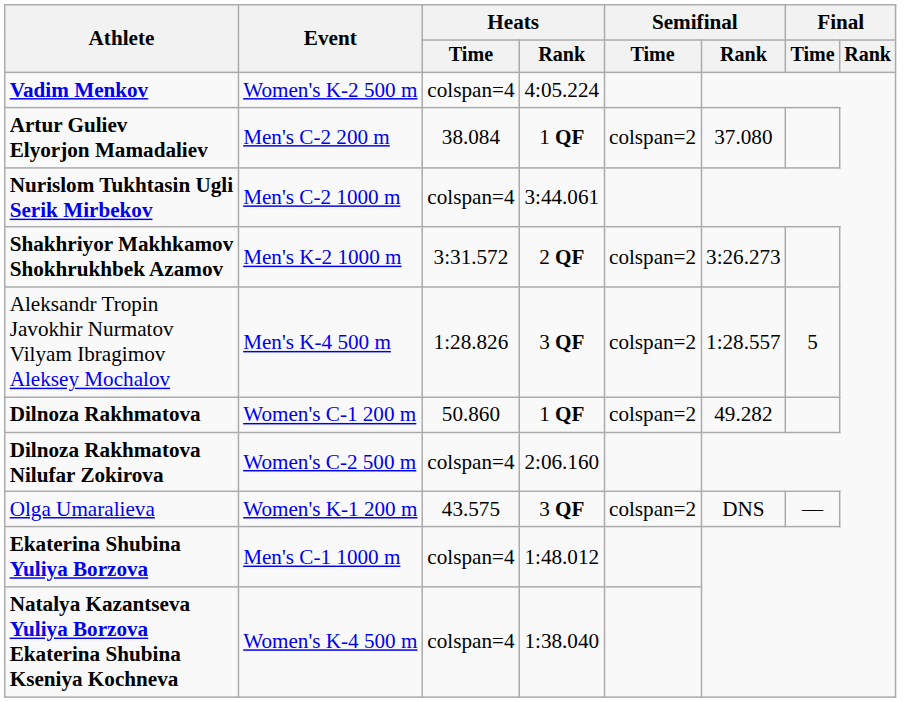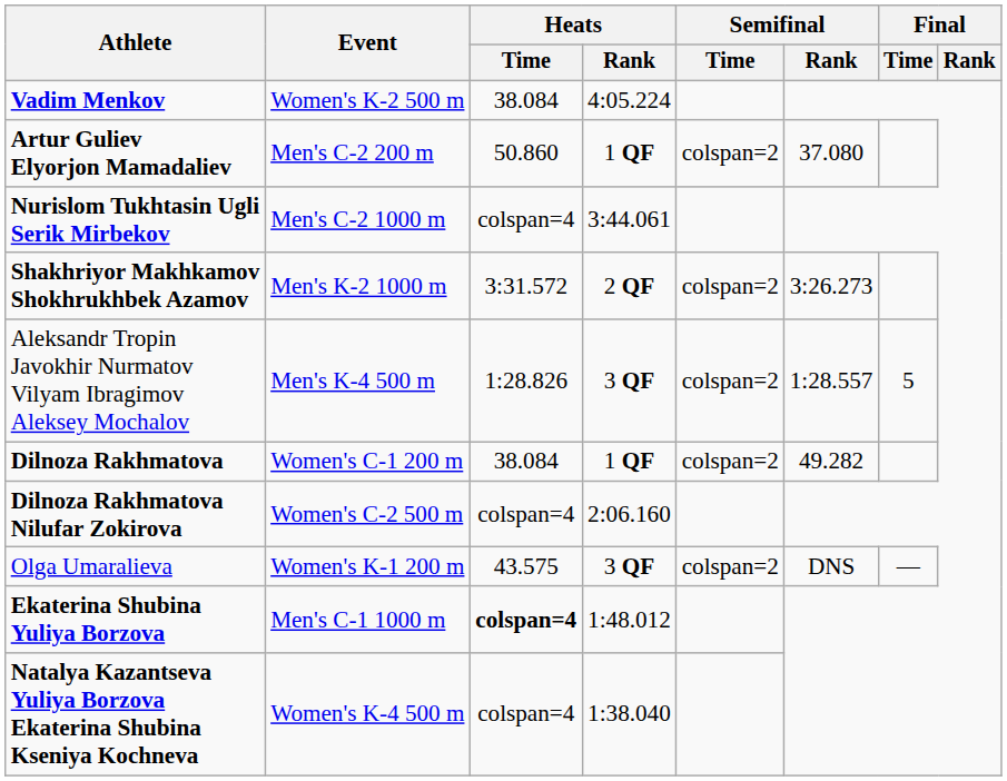Vadim Menkov | Heats / Time: colspan=4 -> 38.084
Artur Guliev Elyorjon Mamadaliev | Heats / Time: 38.084 -> 50.860
Dilnoza Rakhmatova | Heats / Time: 50.860 -> 38.084
Ekaterina Shubina Yuliya Borzova | Heats / Time: normal -> bold
